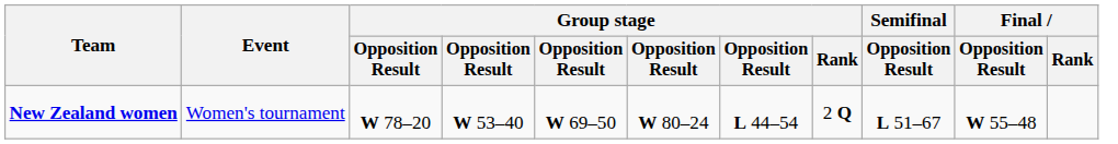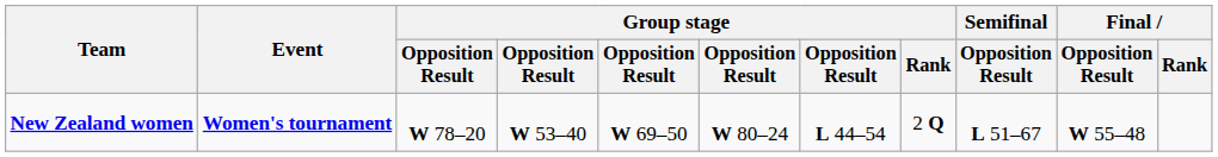New Zealand women | Event: normal -> bold
